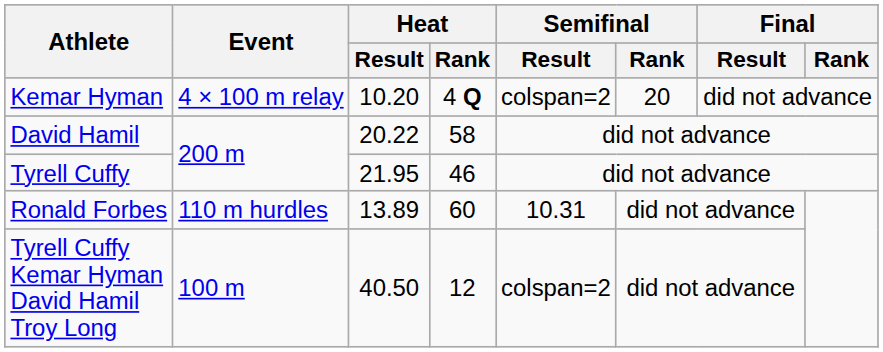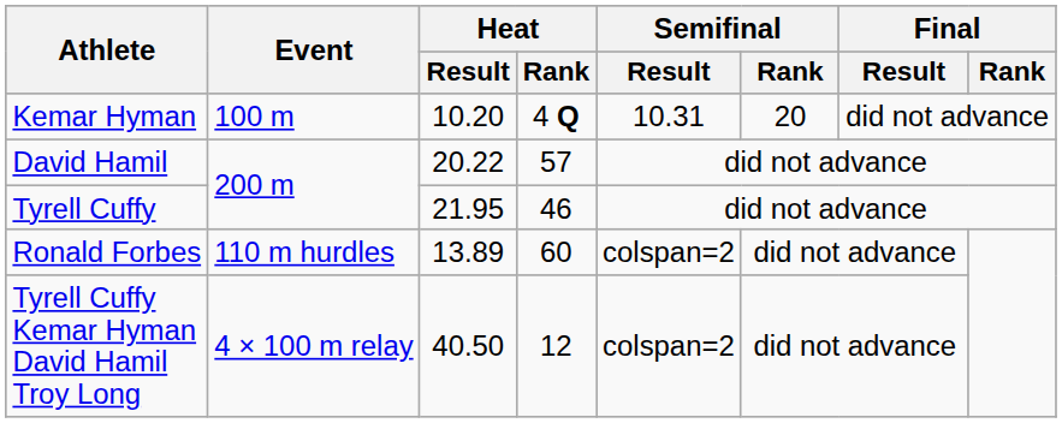Kemar Hyman | Event: 4 × 100 m relay -> 100 m
Kemar Hyman | Semifinal / Result: colspan=2 -> 10.31
David Hamil | Heat / Rank: 58 -> 57
Ronald Forbes | Semifinal / Result: 10.31 -> colspan=2
Tyrell Cuffy Kemar Hyman David Hamil Troy Long | Event: 100 m -> 4 × 100 m relay
